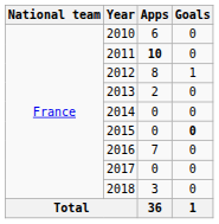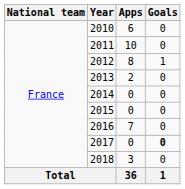2011 | Apps: bold -> normal
2015 | Goals: bold -> normal
2017 | Goals: normal -> bold
